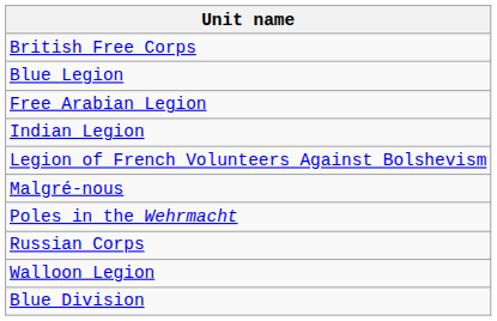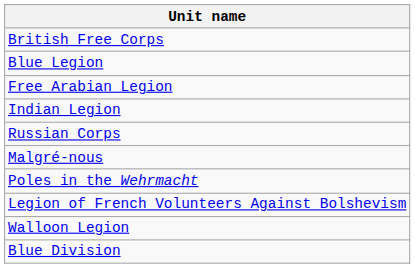row 6 | column 1: Legion of French Volunteers Against Bolshevism -> Russian Corps
row 9 | column 1: Russian Corps -> Legion of French Volunteers Against Bolshevism
